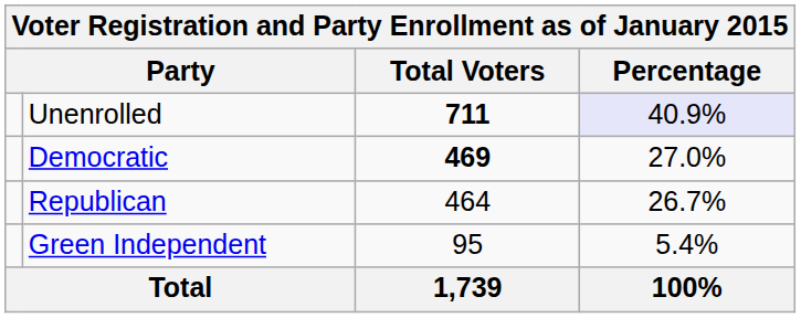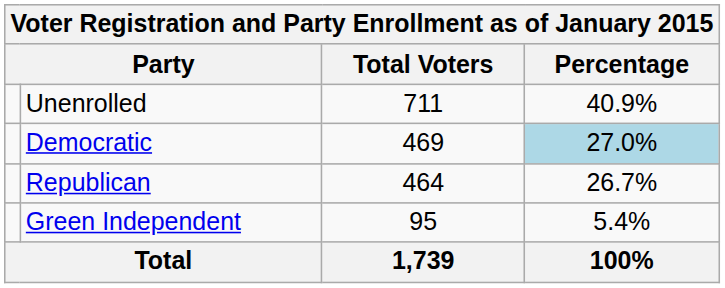Unenrolled | Total Voters: bold -> normal
Unenrolled | Percentage: lavender background -> no background
Democratic | Total Voters: bold -> normal
Democratic | Percentage: no background -> lightblue background
